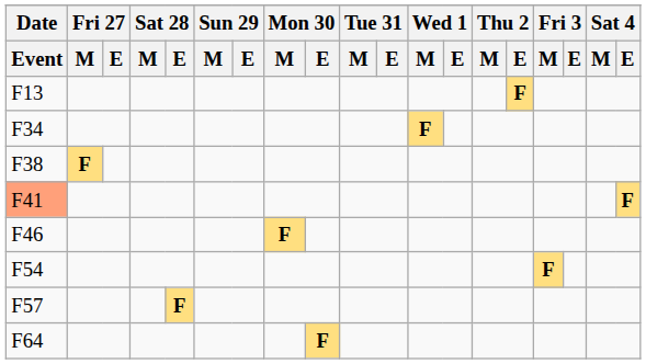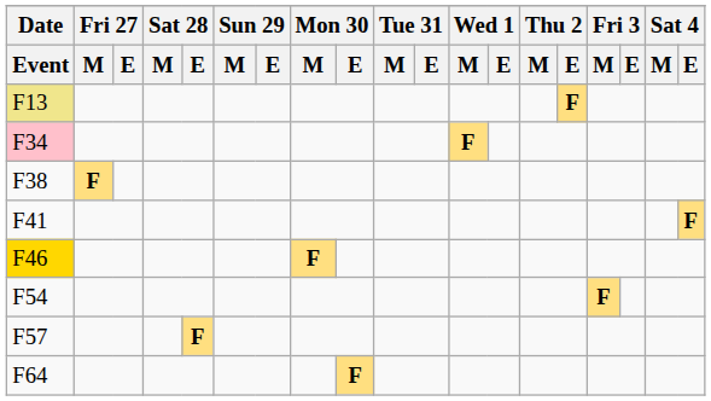F13 | Date / Event: no background -> khaki background
F34 | Date / Event: no background -> pink background
F41 | Date / Event: lightsalmon background -> no background
F46 | Date / Event: no background -> gold background
